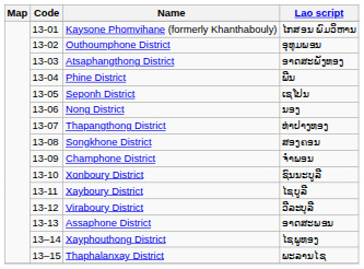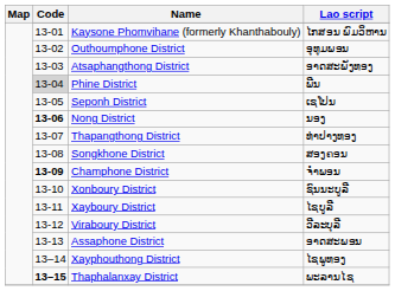Phine District | Code: no background -> lightgrey background
Nong District | Code: normal -> bold
Champhone District | Code: normal -> bold
Thaphalanxay District | Code: normal -> bold
